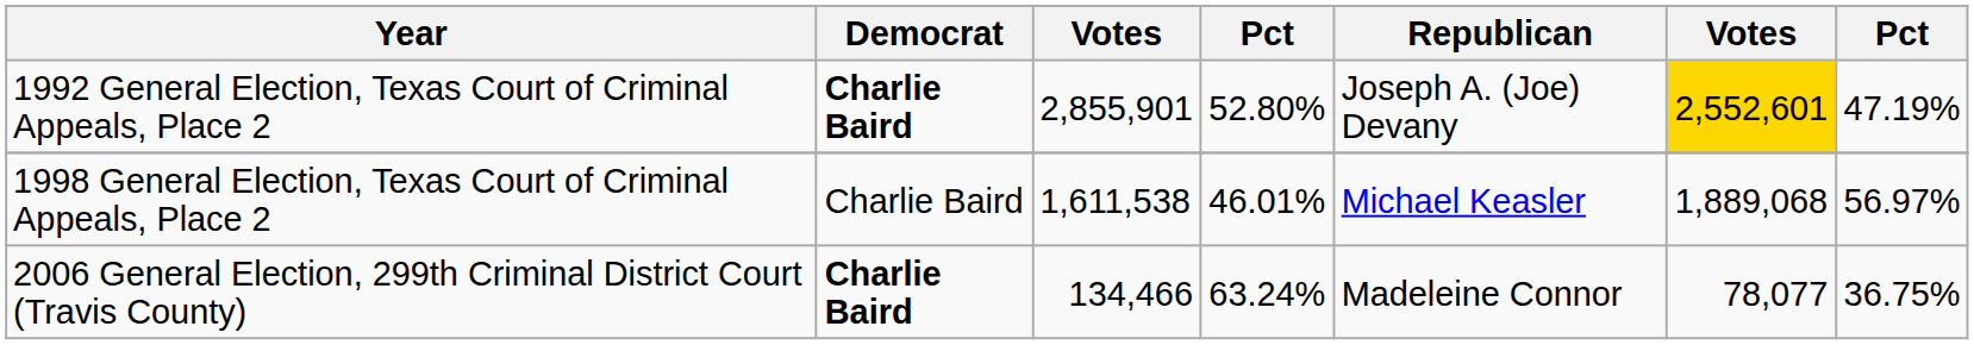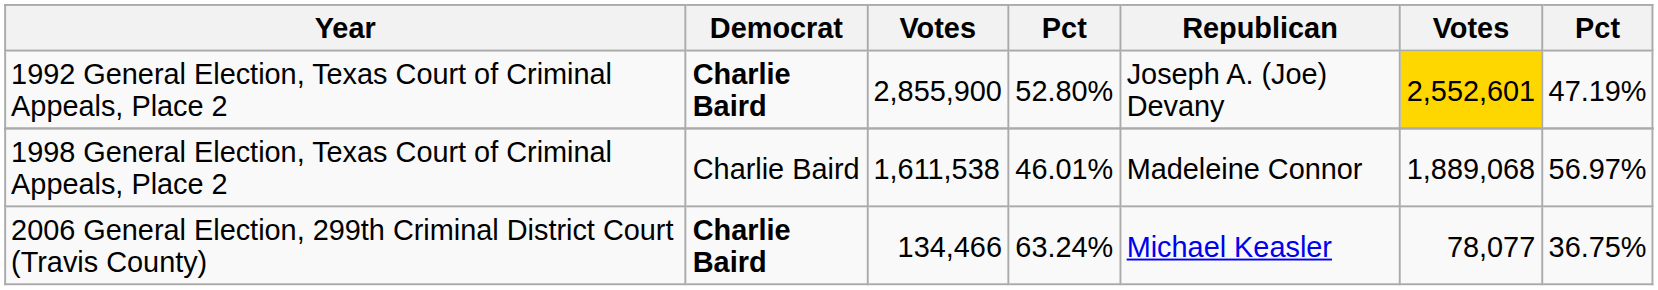row 2 | column 3: 2,855,901 -> 2,855,900
row 3 | Republican: Michael Keasler -> Madeleine Connor
row 4 | Republican: Madeleine Connor -> Michael Keasler
